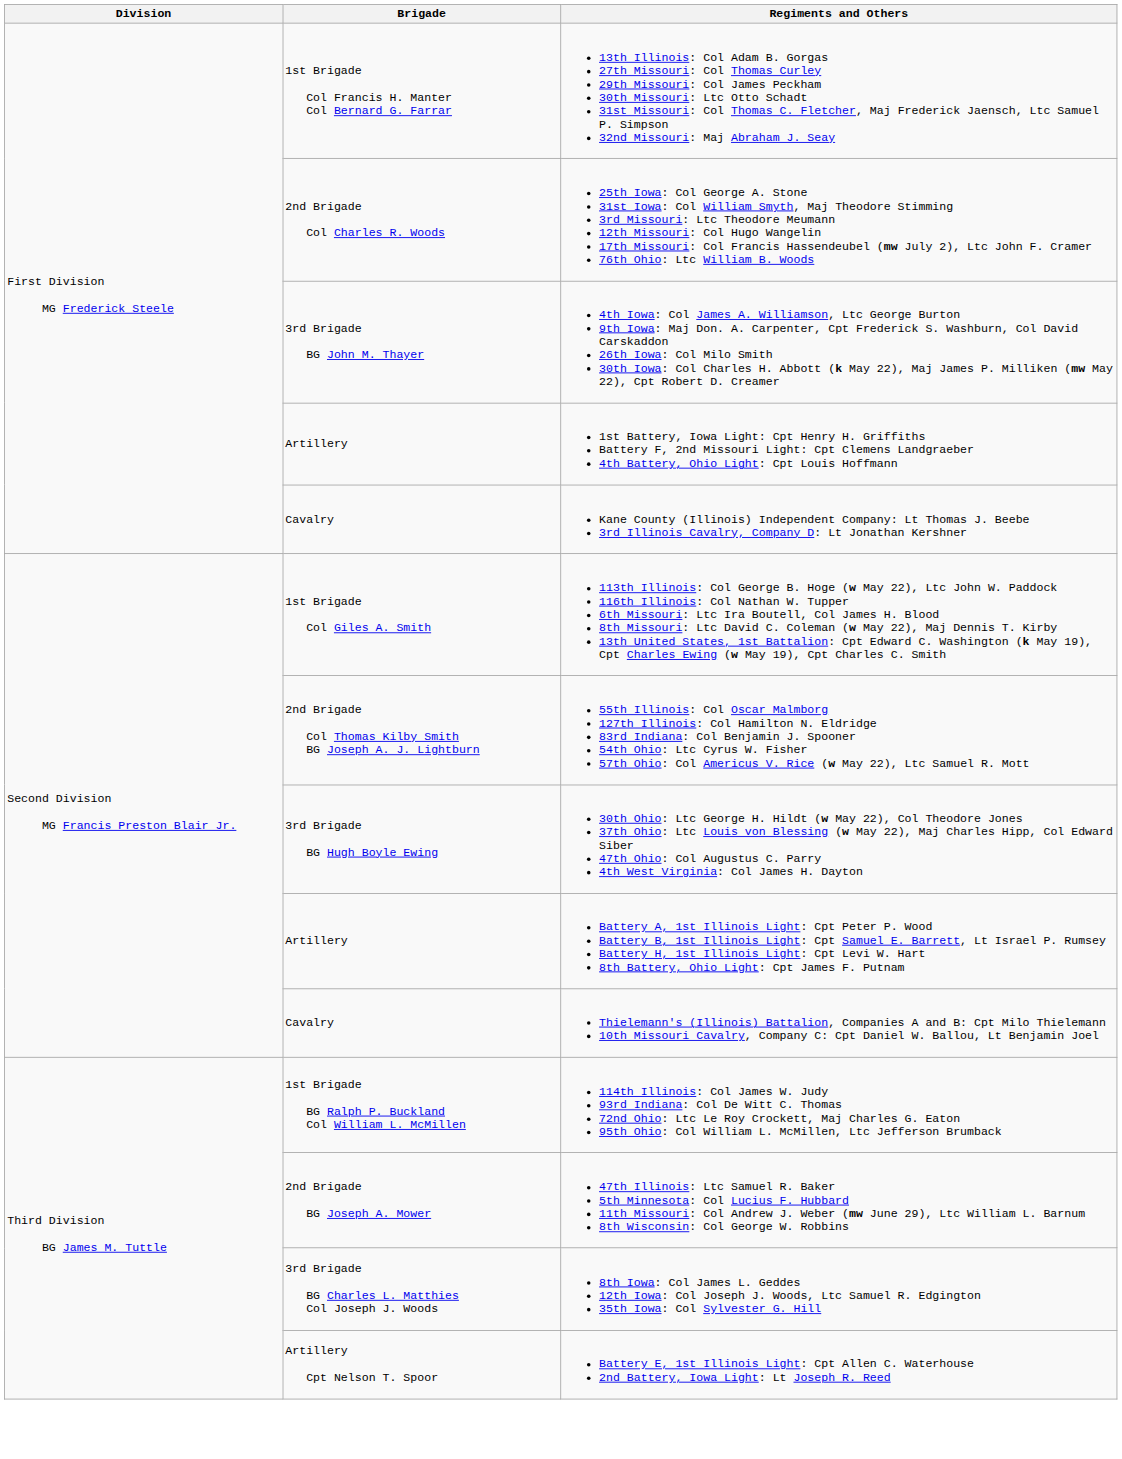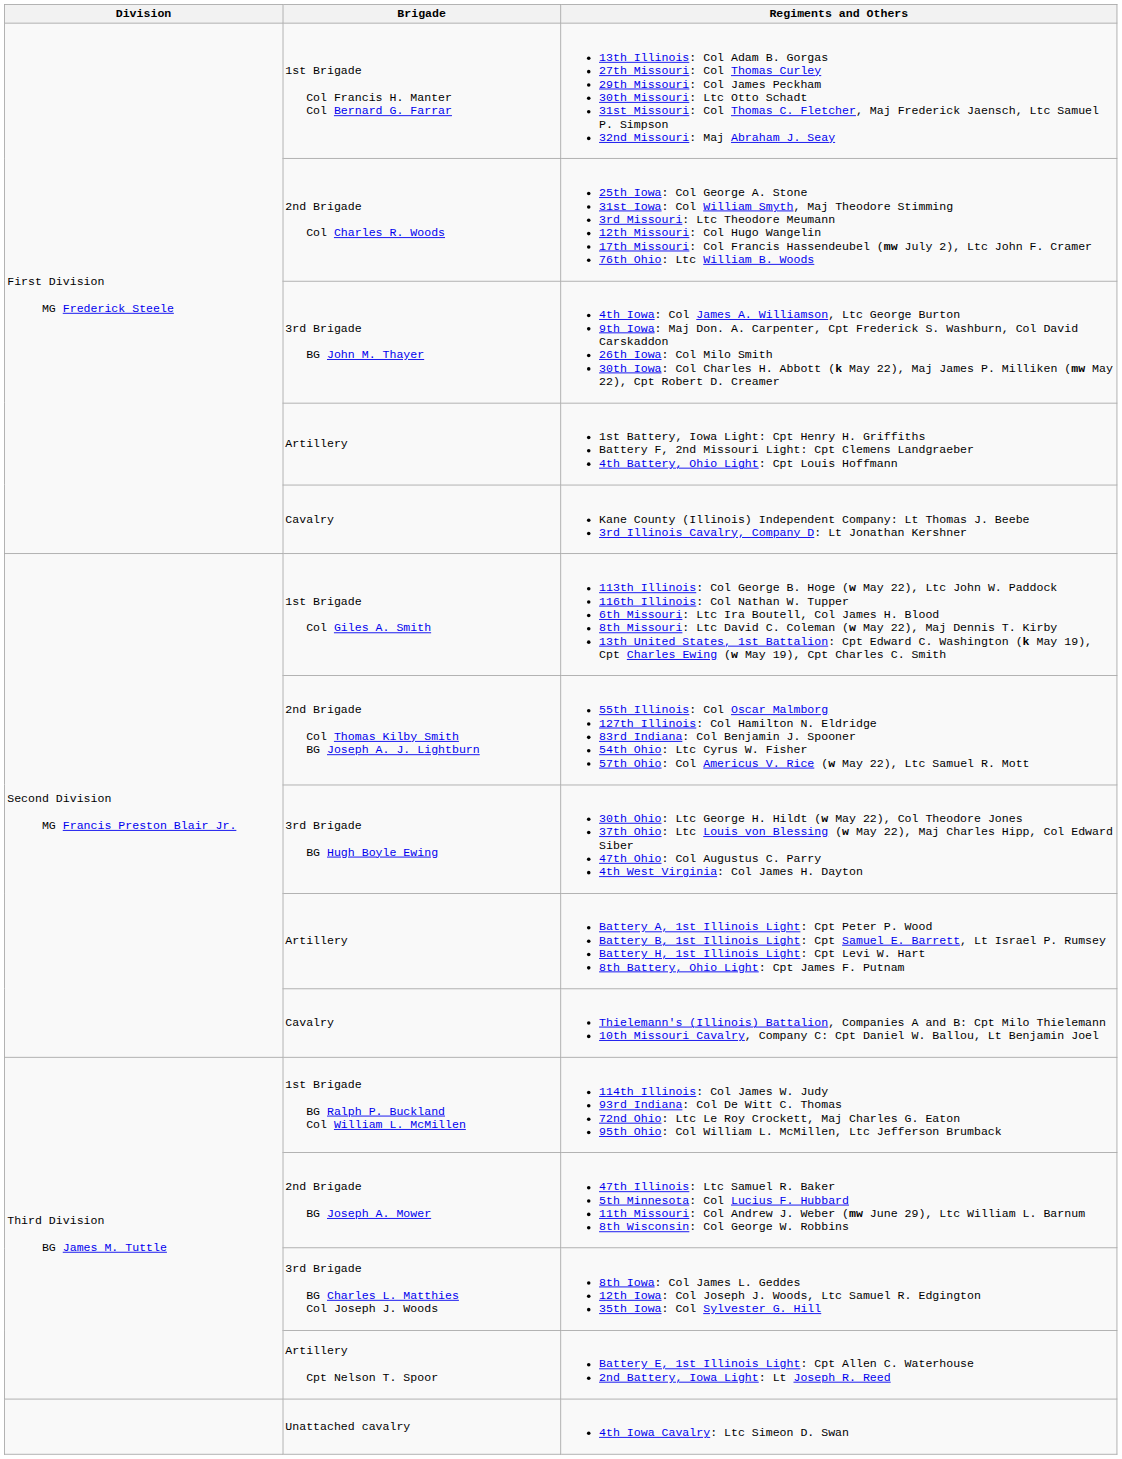+ row: Unattached cavalry | 4th Iowa Cavalry: Ltc Simeon D. Swan
